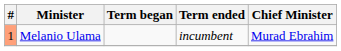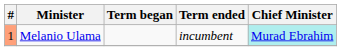Melanio Ulama | Chief Minister: no background -> paleturquoise background
